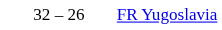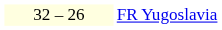FR Yugoslavia | column 1: no background -> lightyellow background
